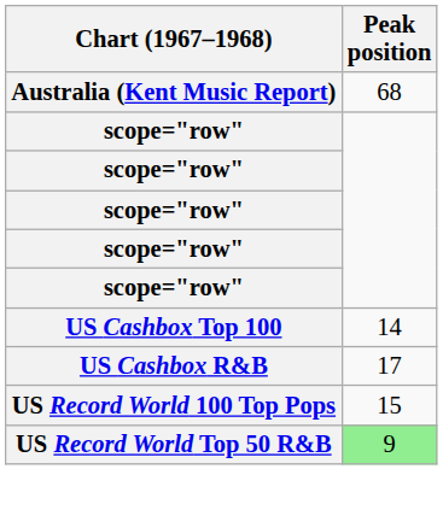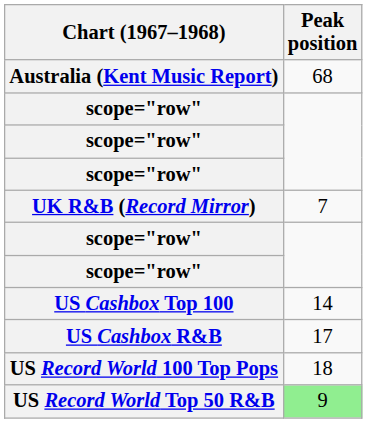+ row: UK R&B (Record Mirror) | 7
US Record World 100 Top Pops | Peak position: 15 -> 18
